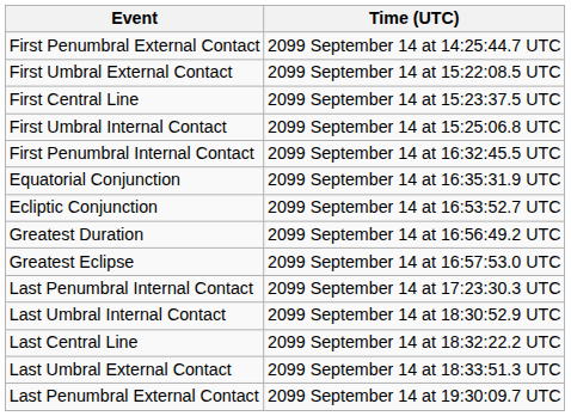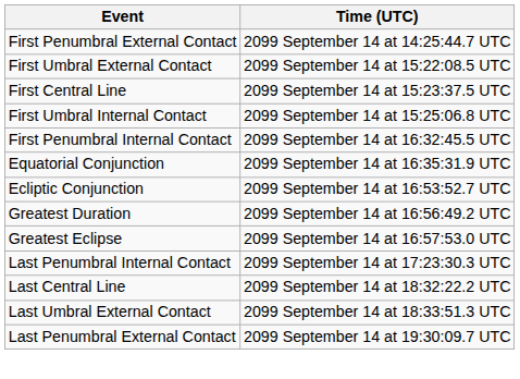- row: Last Umbral Internal Contact | 2099 September 14 at 18:30:52.9 UTC
